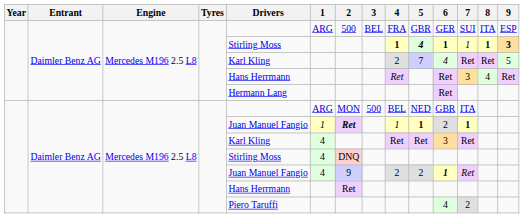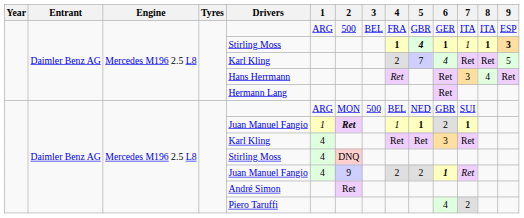row 2 | 7: SUI -> ITA
row 7 | 7: ITA -> SUI
row 12 | Drivers: Hans Herrmann -> André Simon
